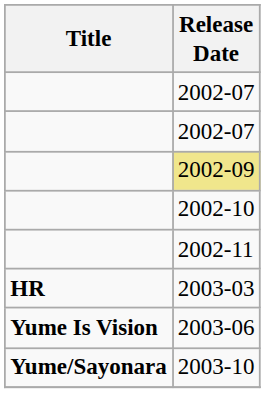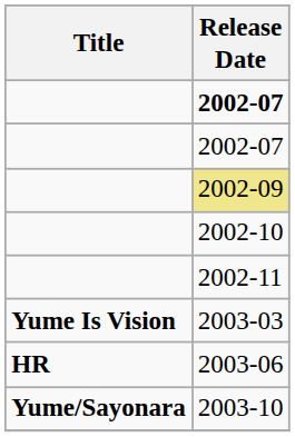row 2 | Release Date: normal -> bold
row 7 | Title: HR -> Yume Is Vision
row 8 | Title: Yume Is Vision -> HR
